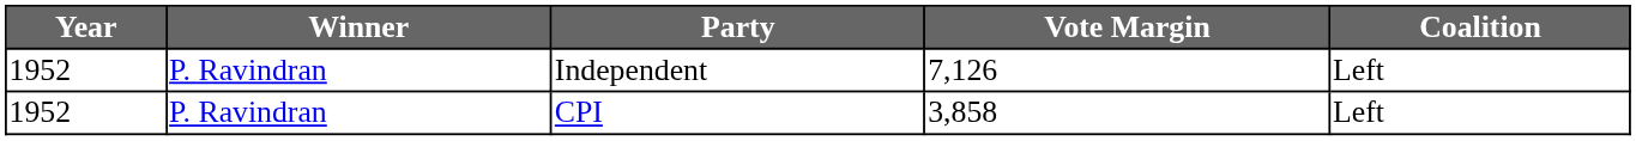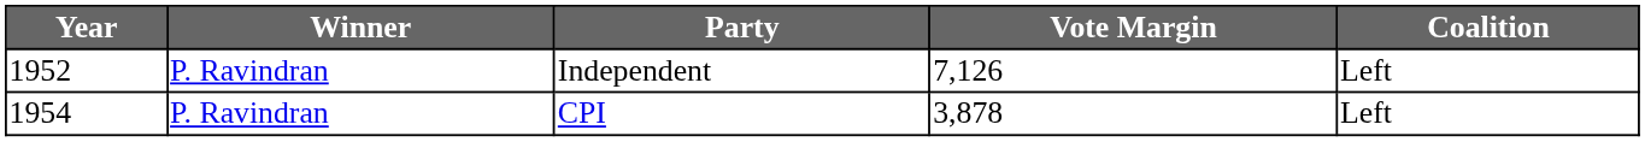CPI | Year: 1952 -> 1954
CPI | Vote Margin: 3,858 -> 3,878
